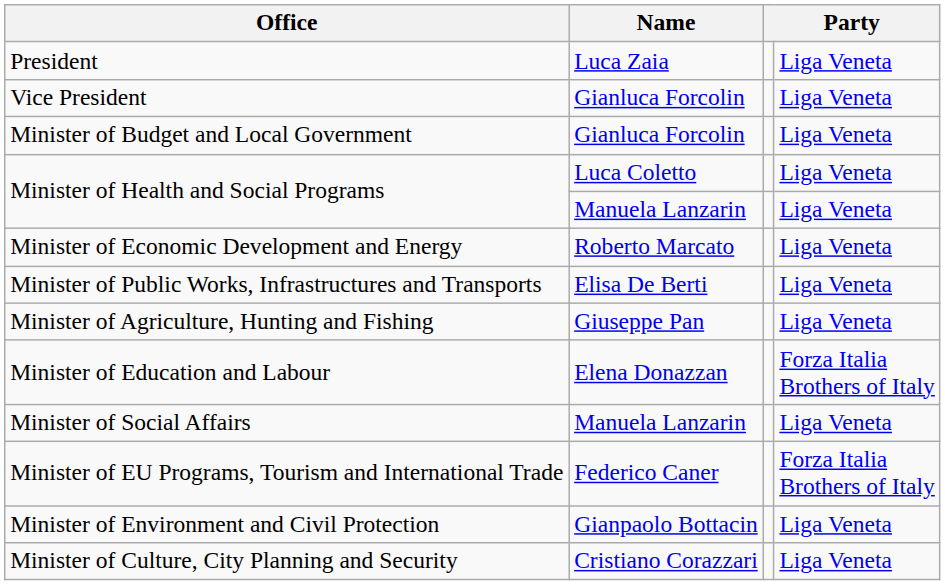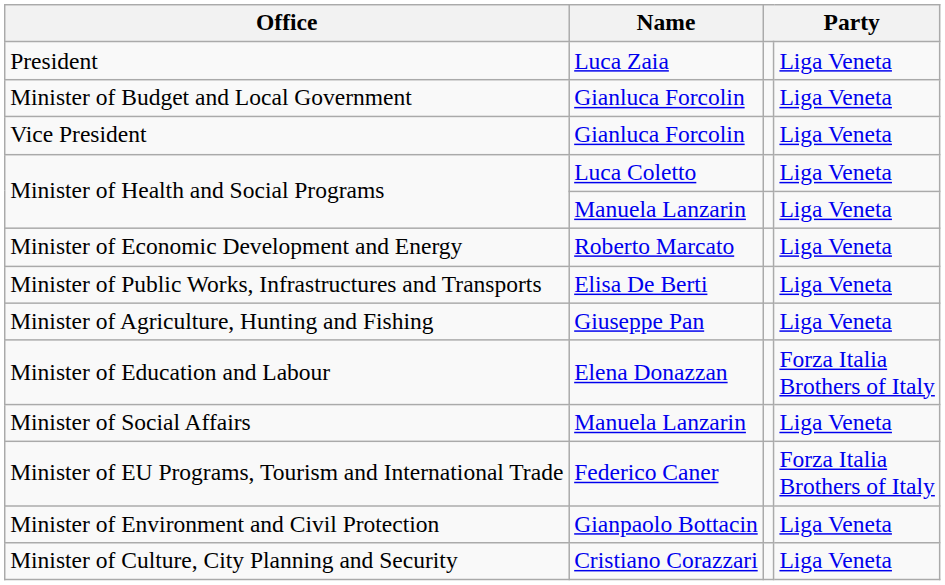rows swapped: Vice President <-> Minister of Budget and Local Government
